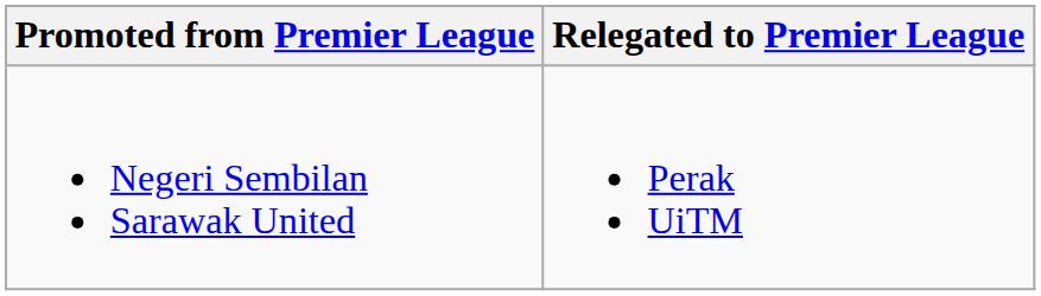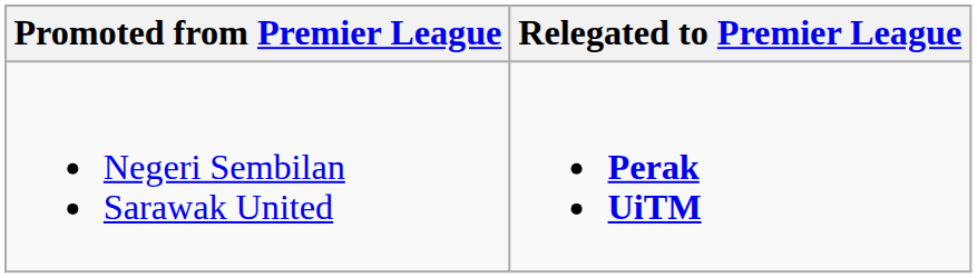Negeri Sembilan Sarawak United | Relegated to Premier League: normal -> bold
